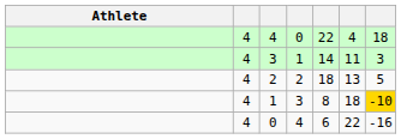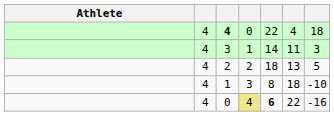row 2 | column 3: normal -> bold
row 5 | column 7: gold background -> no background
row 6 | column 4: no background -> khaki background
row 6 | column 5: normal -> bold
